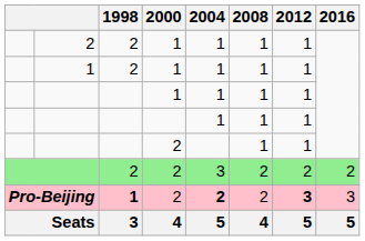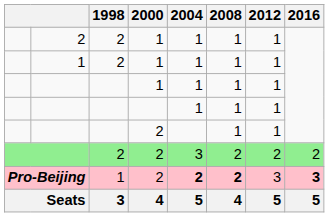Pro-Beijing | 1998: bold -> normal
Pro-Beijing | 2008: normal -> bold
Pro-Beijing | 2012: bold -> normal
Pro-Beijing | 2016: normal -> bold
